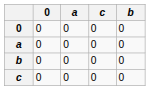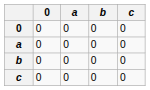columns swapped: b <-> c
